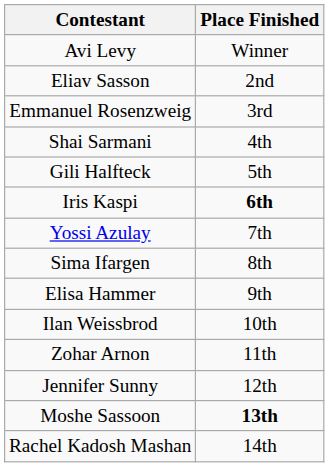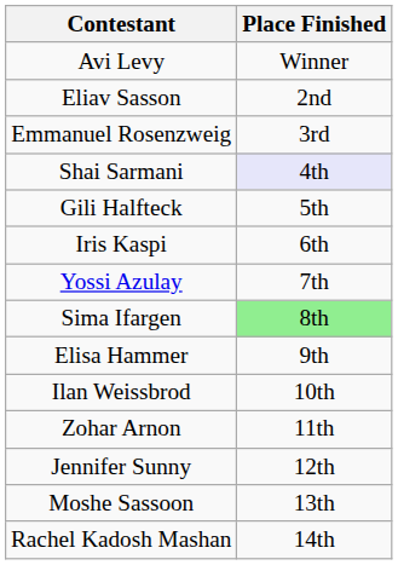Shai Sarmani | Place Finished: no background -> lavender background
Iris Kaspi | Place Finished: bold -> normal
Sima Ifargen | Place Finished: no background -> lightgreen background
Moshe Sassoon | Place Finished: bold -> normal
